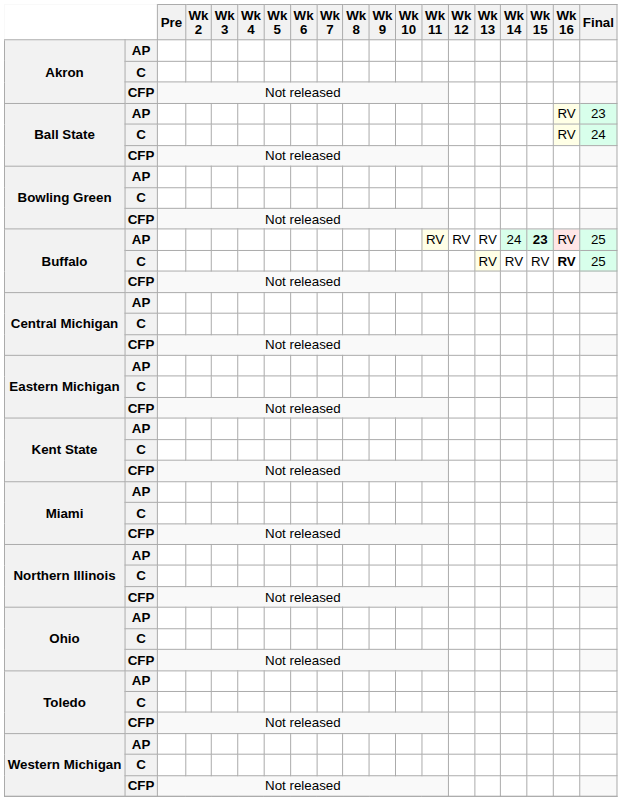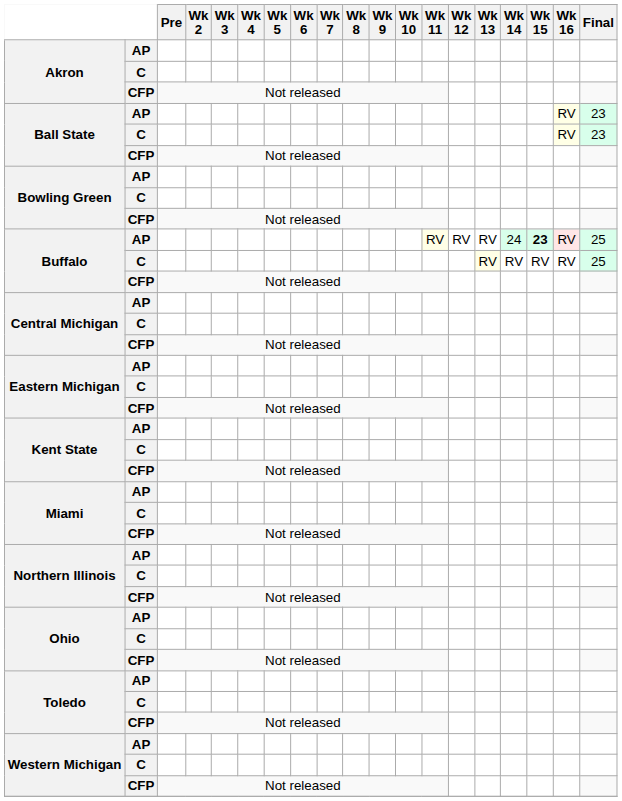Ball State / C | Final: 24 -> 23
Buffalo / C | Wk 16: bold -> normal
